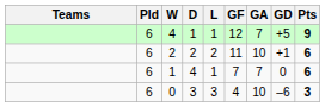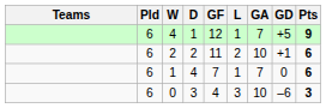columns swapped: L <-> GF
